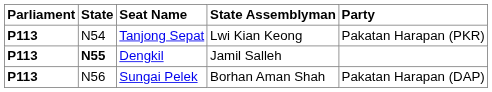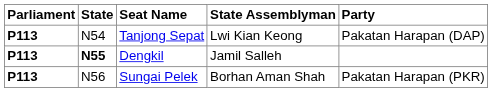Tanjong Sepat | Party: Pakatan Harapan (PKR) -> Pakatan Harapan (DAP)
Sungai Pelek | Party: Pakatan Harapan (DAP) -> Pakatan Harapan (PKR)
